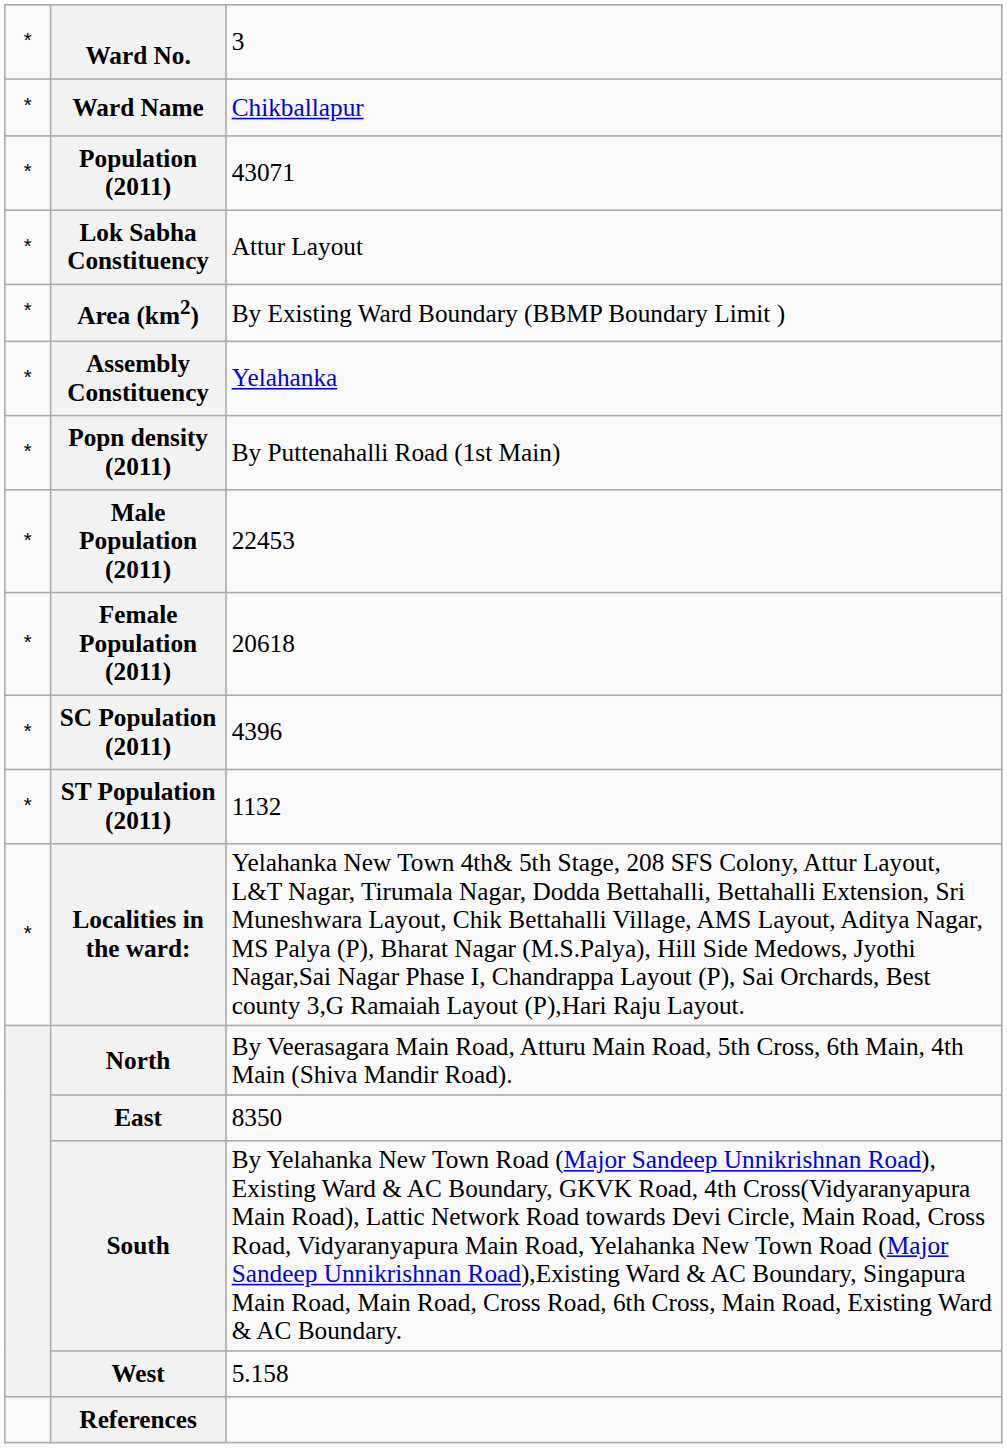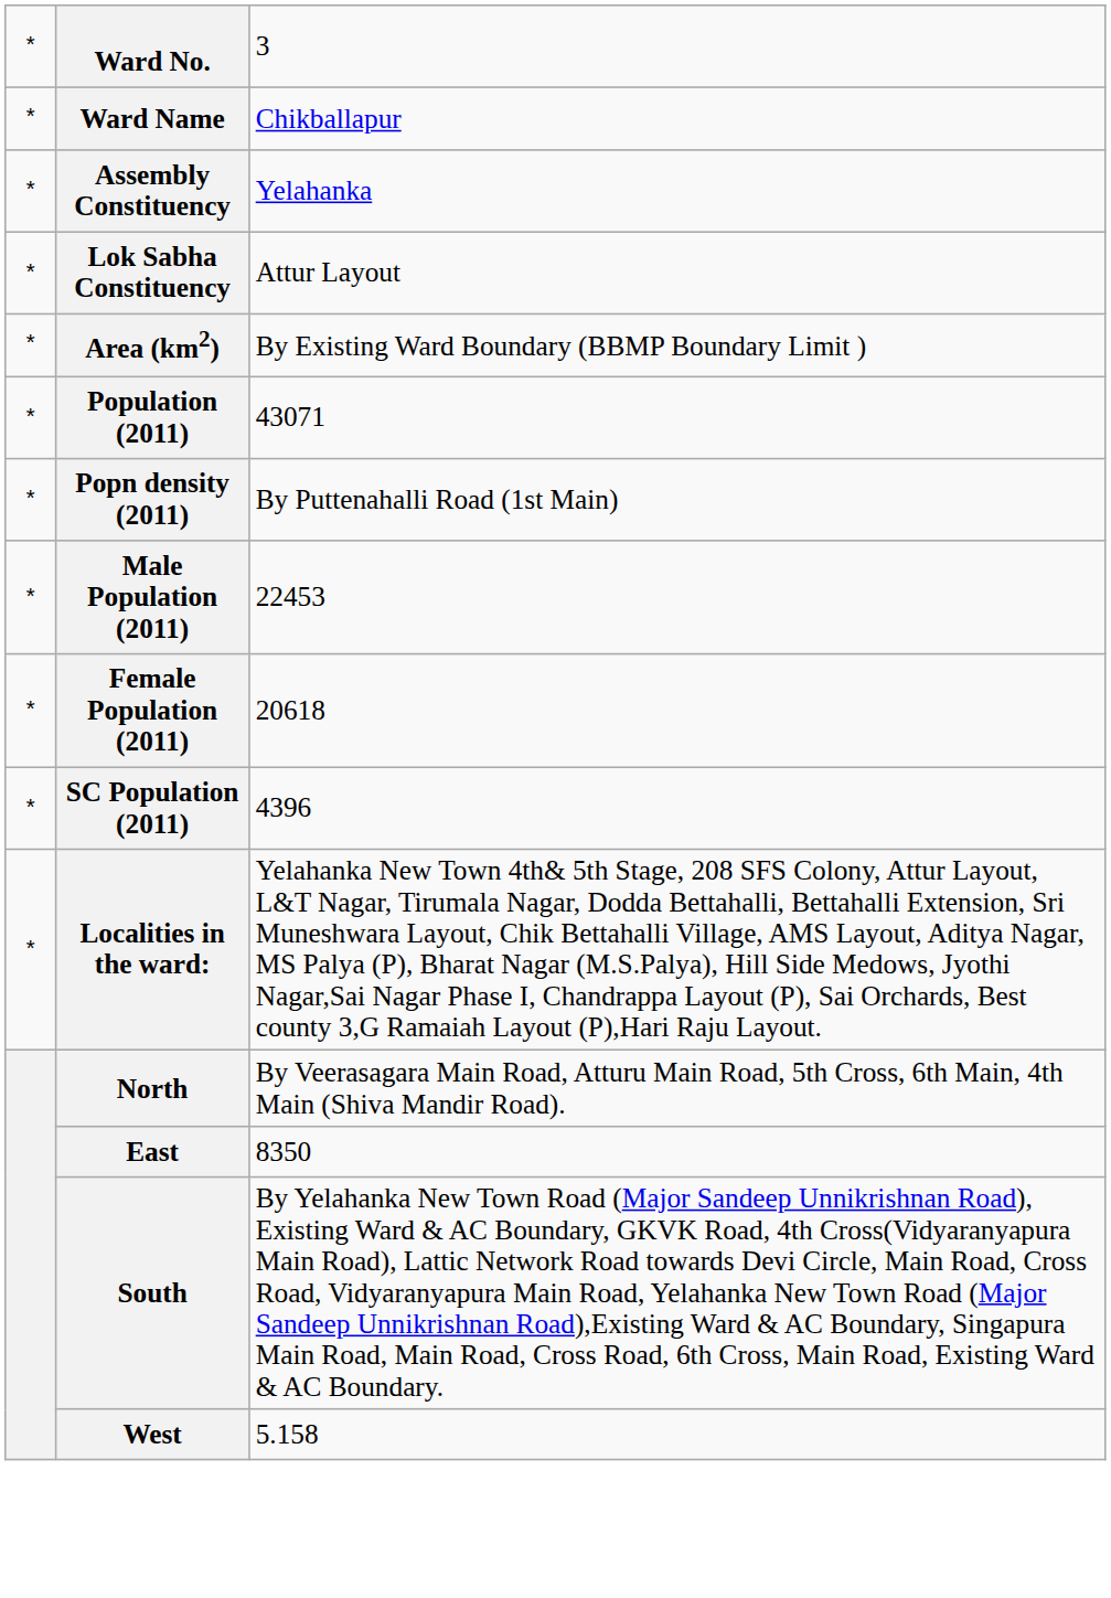rows swapped: Assembly Constituency <-> Population (2011)
- row: * | ST Population (2011) | 1132
- row: References
